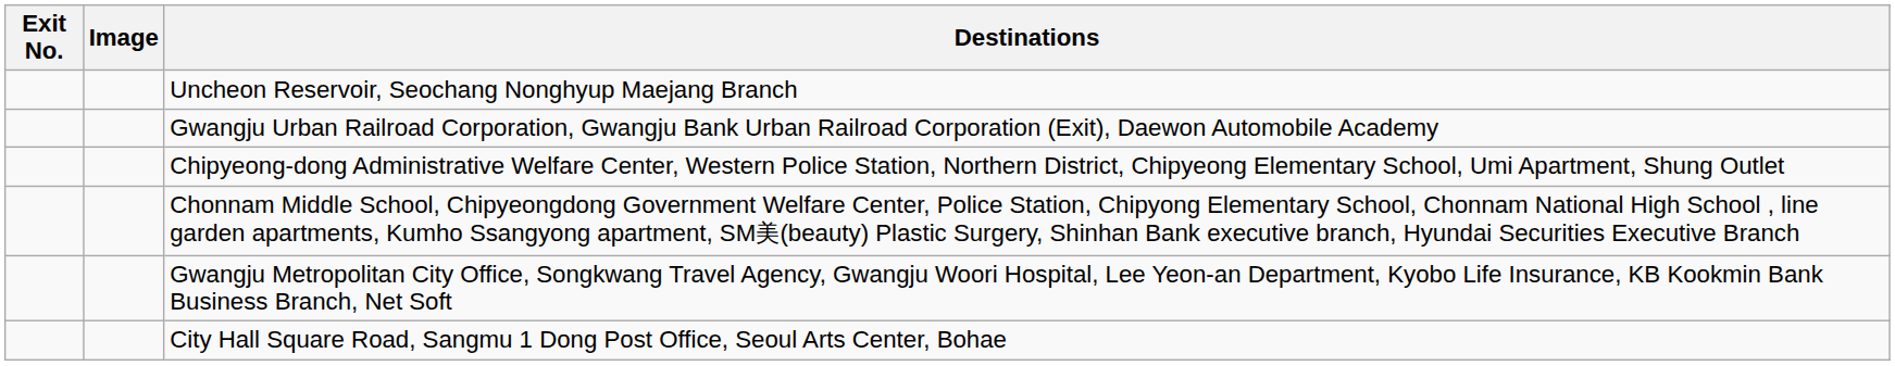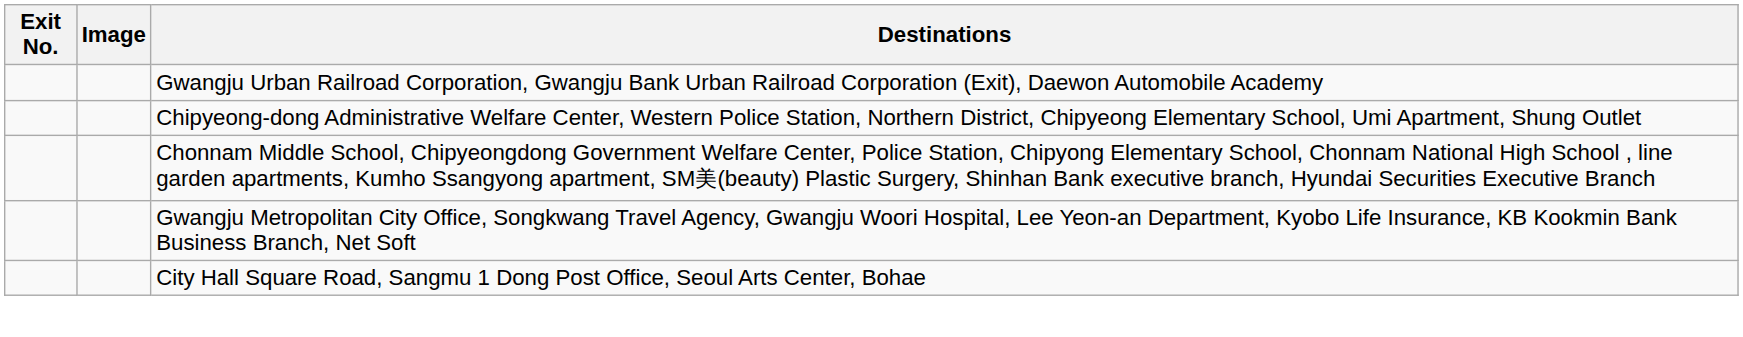- row: Uncheon Reservoir, Seochang Nonghyup Maejang Branch
